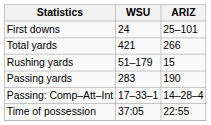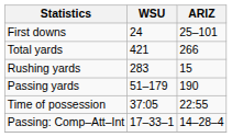Rushing yards | WSU: 51–179 -> 283
Passing yards | WSU: 283 -> 51–179
rows swapped: Passing: Comp–Att–Int <-> Time of possession
